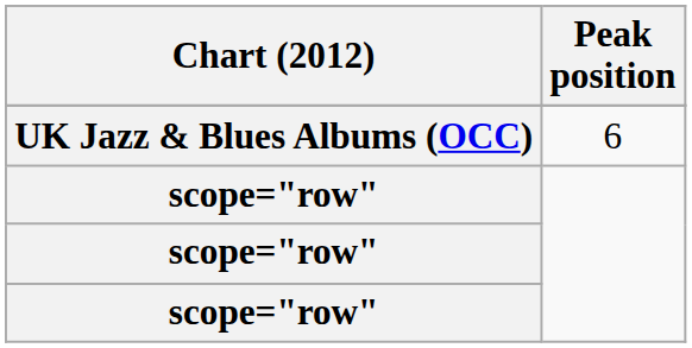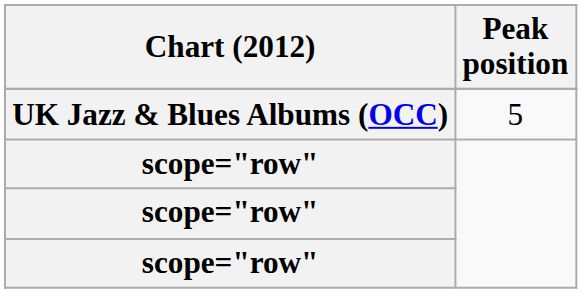UK Jazz & Blues Albums (OCC) | Peak position: 6 -> 5
